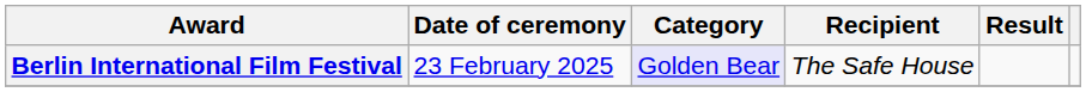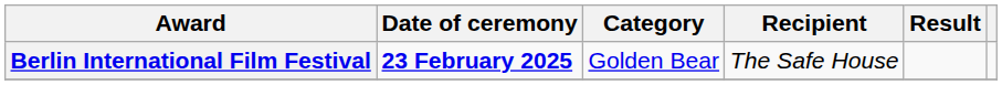Berlin International Film Festival | Date of ceremony: normal -> bold
Berlin International Film Festival | Category: lavender background -> no background
